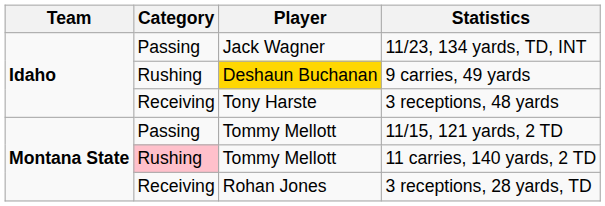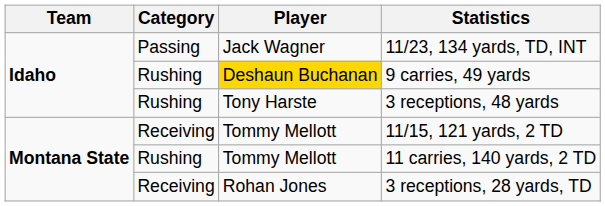3 receptions, 48 yards | Category: Receiving -> Rushing
11/15, 121 yards, 2 TD | Category: Passing -> Receiving
11 carries, 140 yards, 2 TD | Category: pink background -> no background
